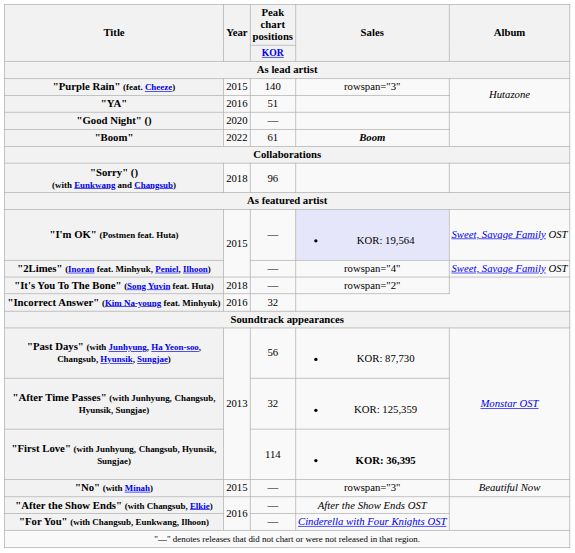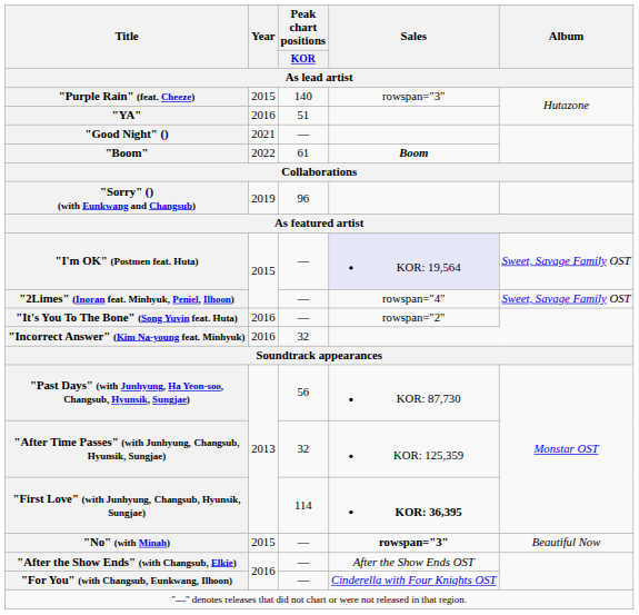"Good Night" () | Year: 2020 -> 2021
"Sorry" () (with Eunkwang and Changsub) | Year: 2018 -> 2019
"It's You To The Bone" (Song Yuvin feat. Huta) | Year: 2018 -> 2016
"No" (with Minah) | Sales: normal -> bold
